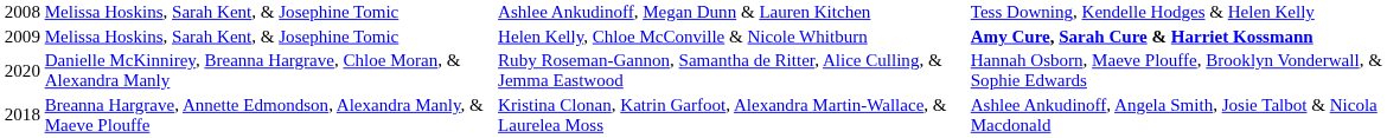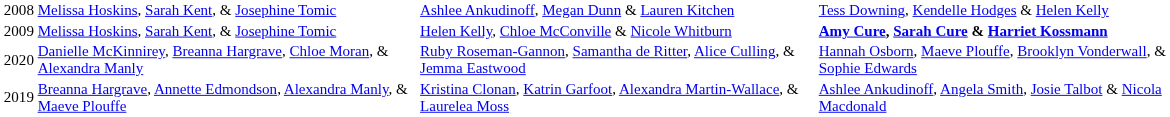row 4 | column 1: 2018 -> 2019
